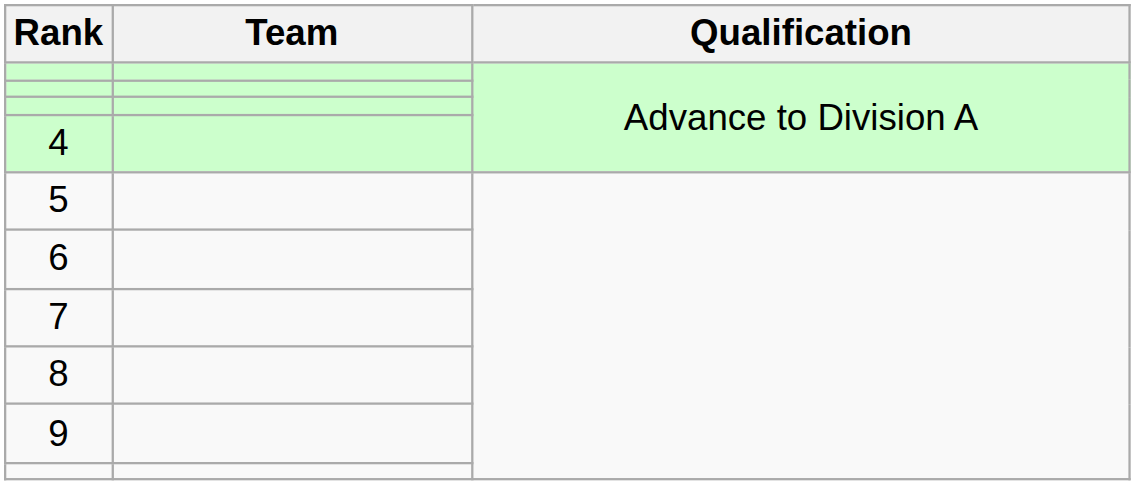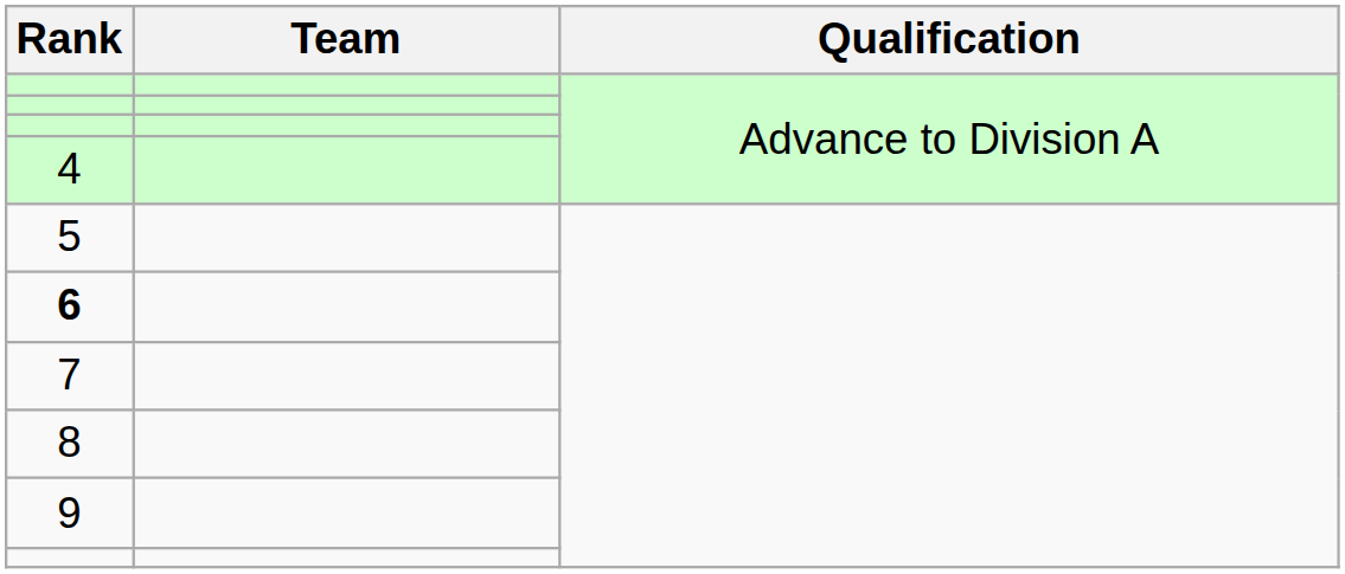6 | Rank: normal -> bold
